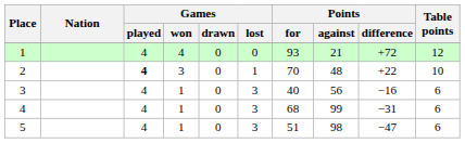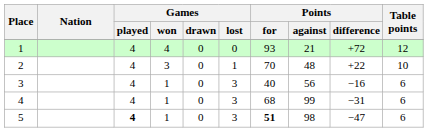2 | Games / played: bold -> normal
5 | Games / played: normal -> bold
5 | Points / for: normal -> bold
